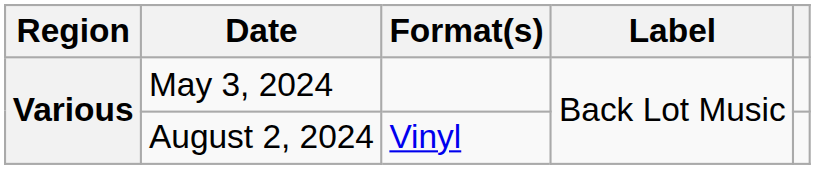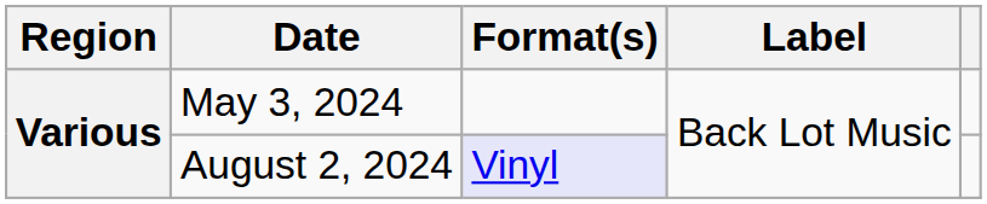August 2, 2024 | Format(s): no background -> lavender background
